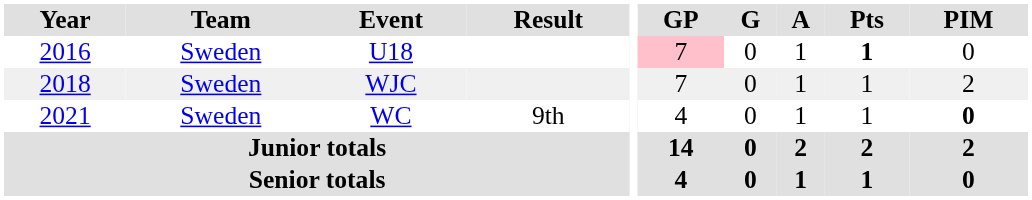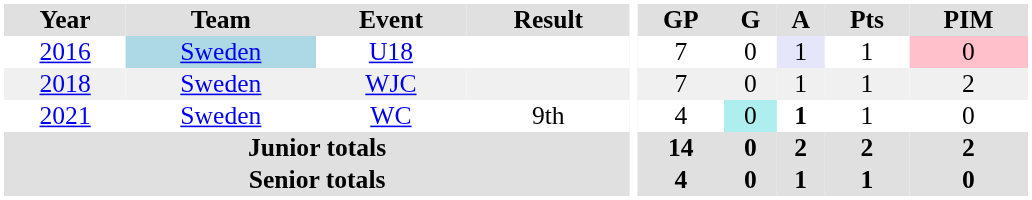U18 | Team: no background -> lightblue background
U18 | GP: pink background -> no background
U18 | A: no background -> lavender background
U18 | Pts: bold -> normal
U18 | PIM: no background -> pink background
WC | G: no background -> paleturquoise background
WC | A: normal -> bold
WC | PIM: bold -> normal
